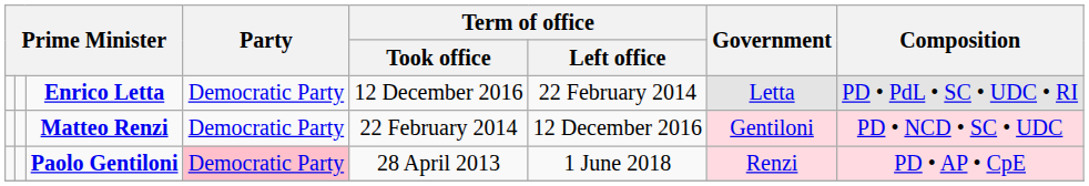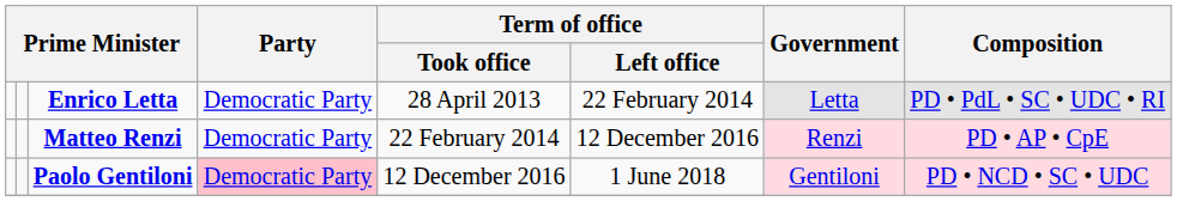Enrico Letta | Term of office / Took office: 12 December 2016 -> 28 April 2013
Matteo Renzi | Government: Gentiloni -> Renzi
Matteo Renzi | Composition: PD • NCD • SC • UDC -> PD • AP • CpE
Paolo Gentiloni | Term of office / Took office: 28 April 2013 -> 12 December 2016
Paolo Gentiloni | Government: Renzi -> Gentiloni
Paolo Gentiloni | Composition: PD • AP • CpE -> PD • NCD • SC • UDC
